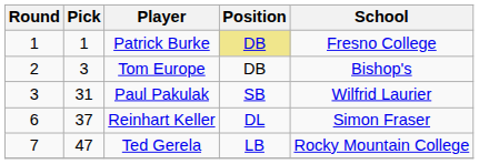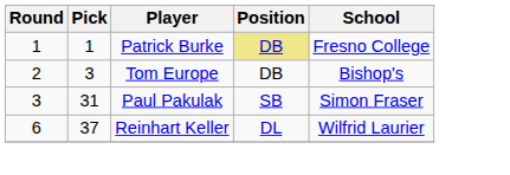Paul Pakulak | School: Wilfrid Laurier -> Simon Fraser
Reinhart Keller | School: Simon Fraser -> Wilfrid Laurier
- row: 7 | 47 | Ted Gerela | LB | Rocky Mountain College
